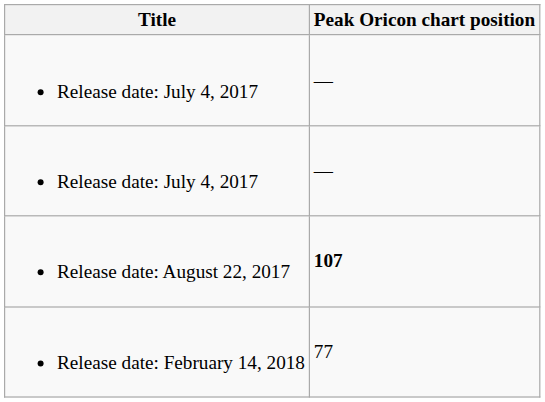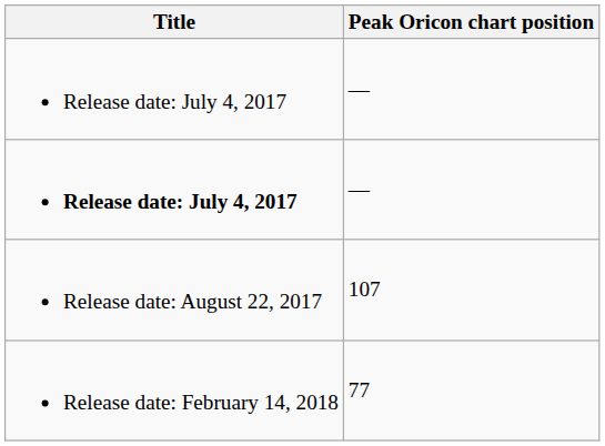row 3 | Title: normal -> bold
row 4 | Peak Oricon chart position: bold -> normal
